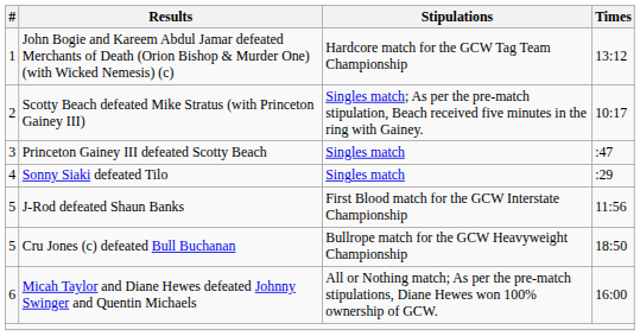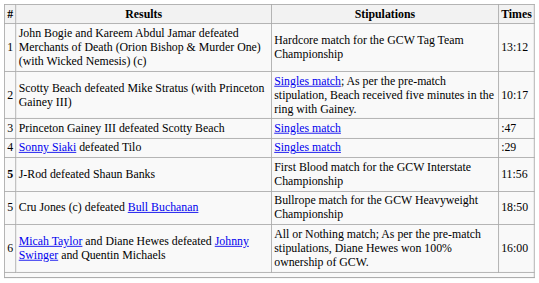J-Rod defeated Shaun Banks | #: normal -> bold
